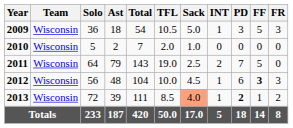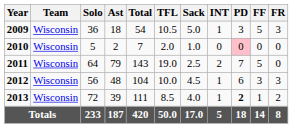2010 | PD: no background -> pink background
2012 | FF: bold -> normal
2013 | Sack: lightsalmon background -> no background
